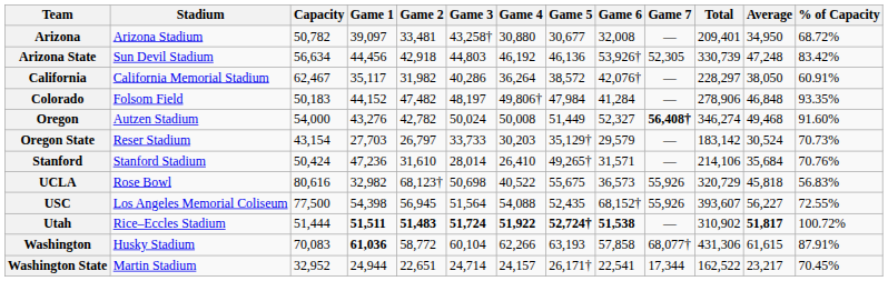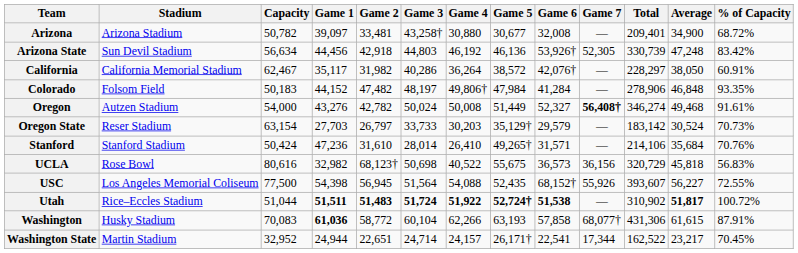Arizona | Average: 34,950 -> 34,900
Oregon | % of Capacity: 91.60% -> 91.61%
Oregon State | Capacity: 43,154 -> 63,154
UCLA | Game 7: 55,926 -> 36,156
Utah | Capacity: 51,444 -> 51,044
